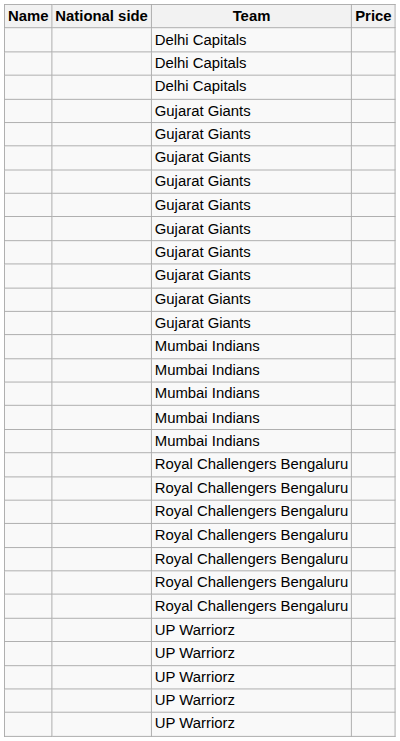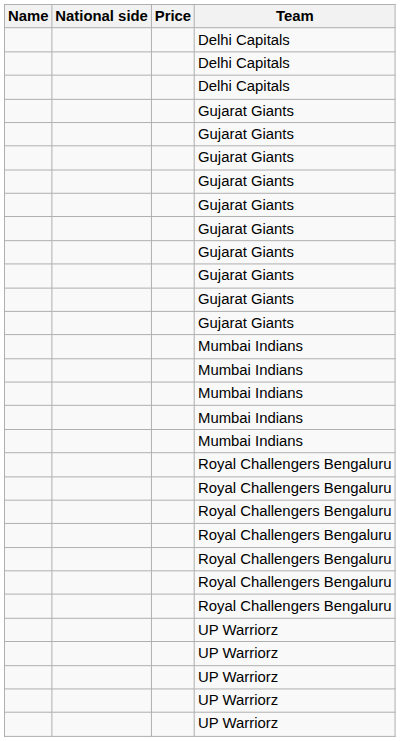columns swapped: Team <-> Price
